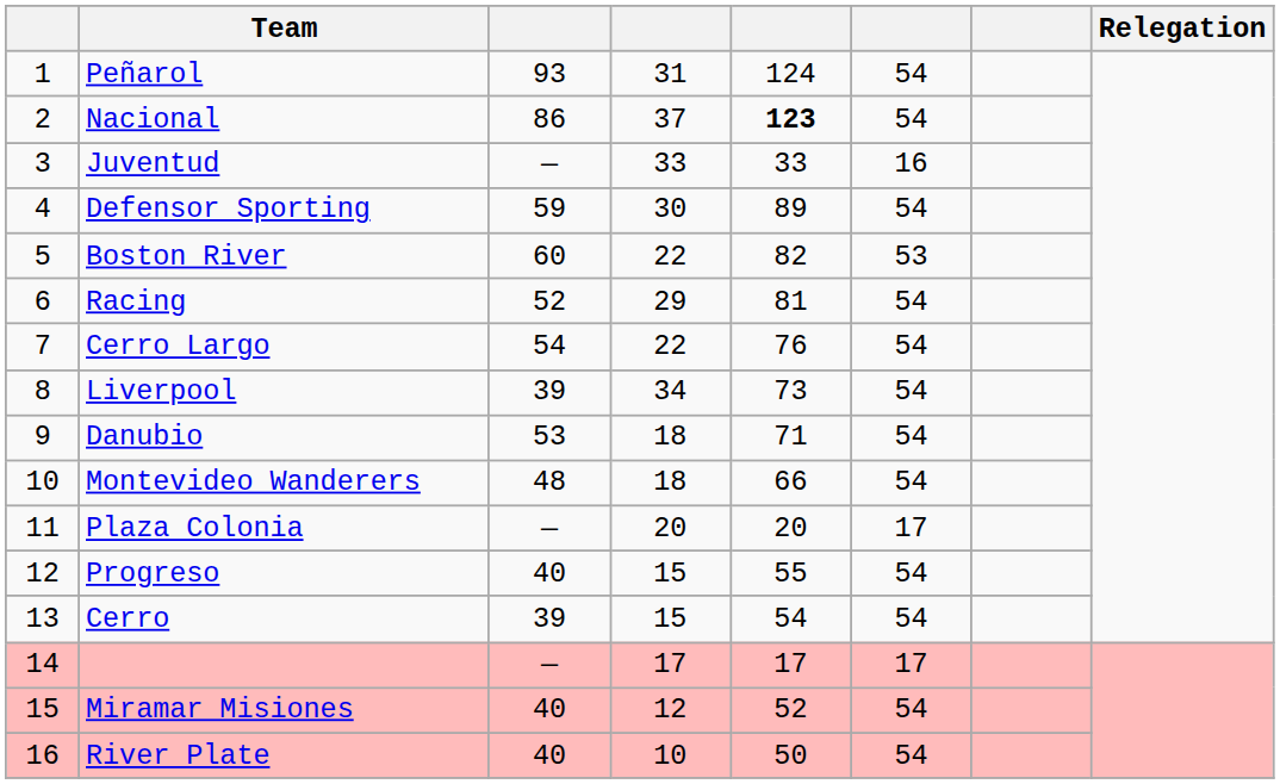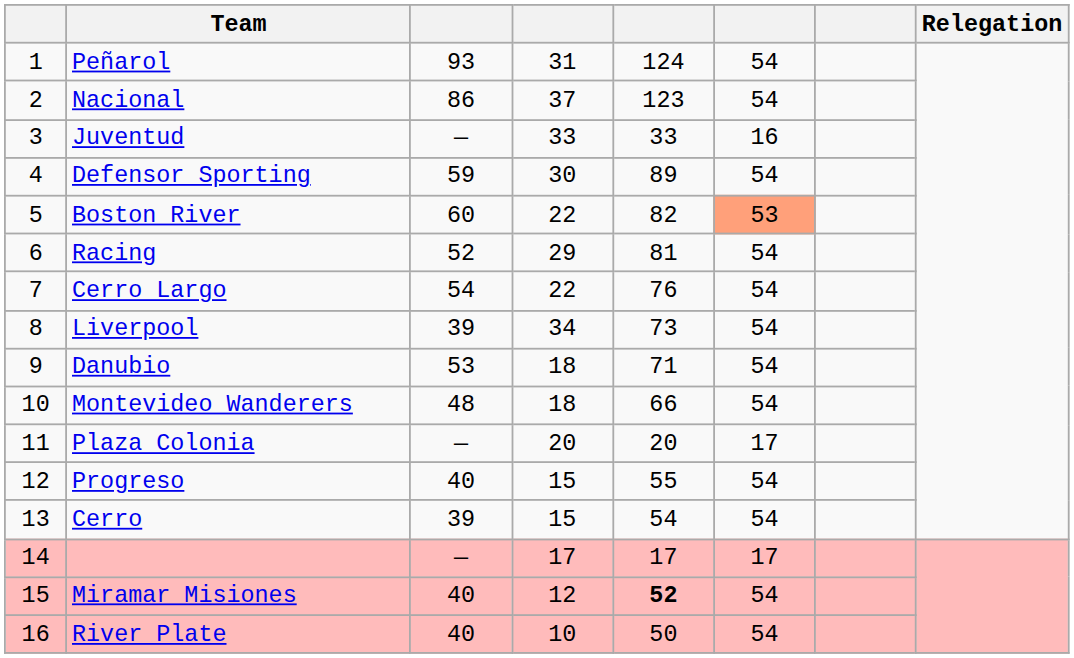Nacional | column 5: bold -> normal
Boston River | column 6: no background -> lightsalmon background
Miramar Misiones | column 5: normal -> bold
